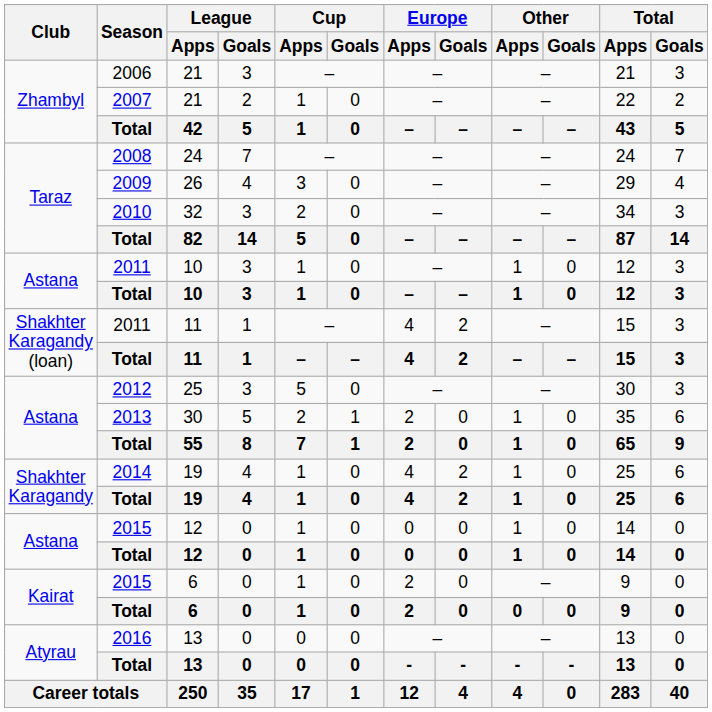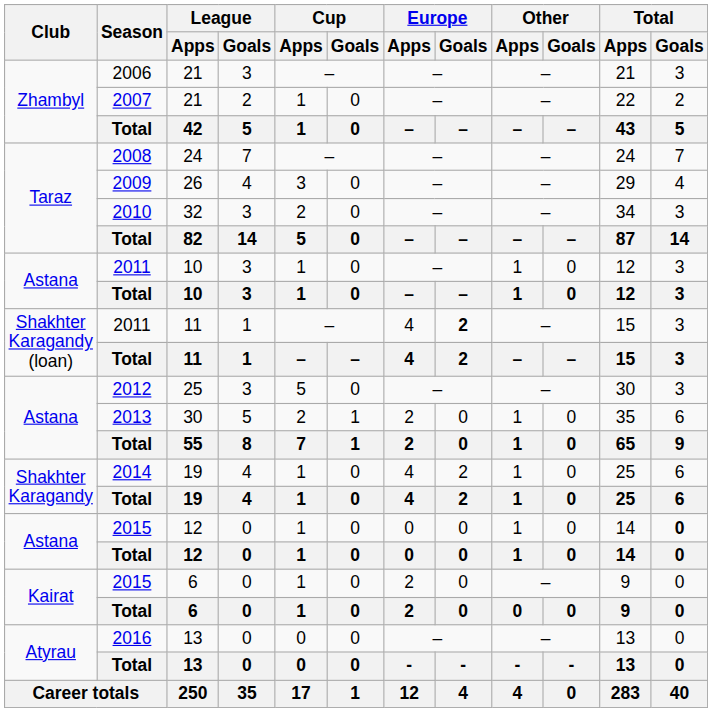2011 / 11 | Europe / Goals: normal -> bold
2015 / 12 | Total / Goals: normal -> bold
